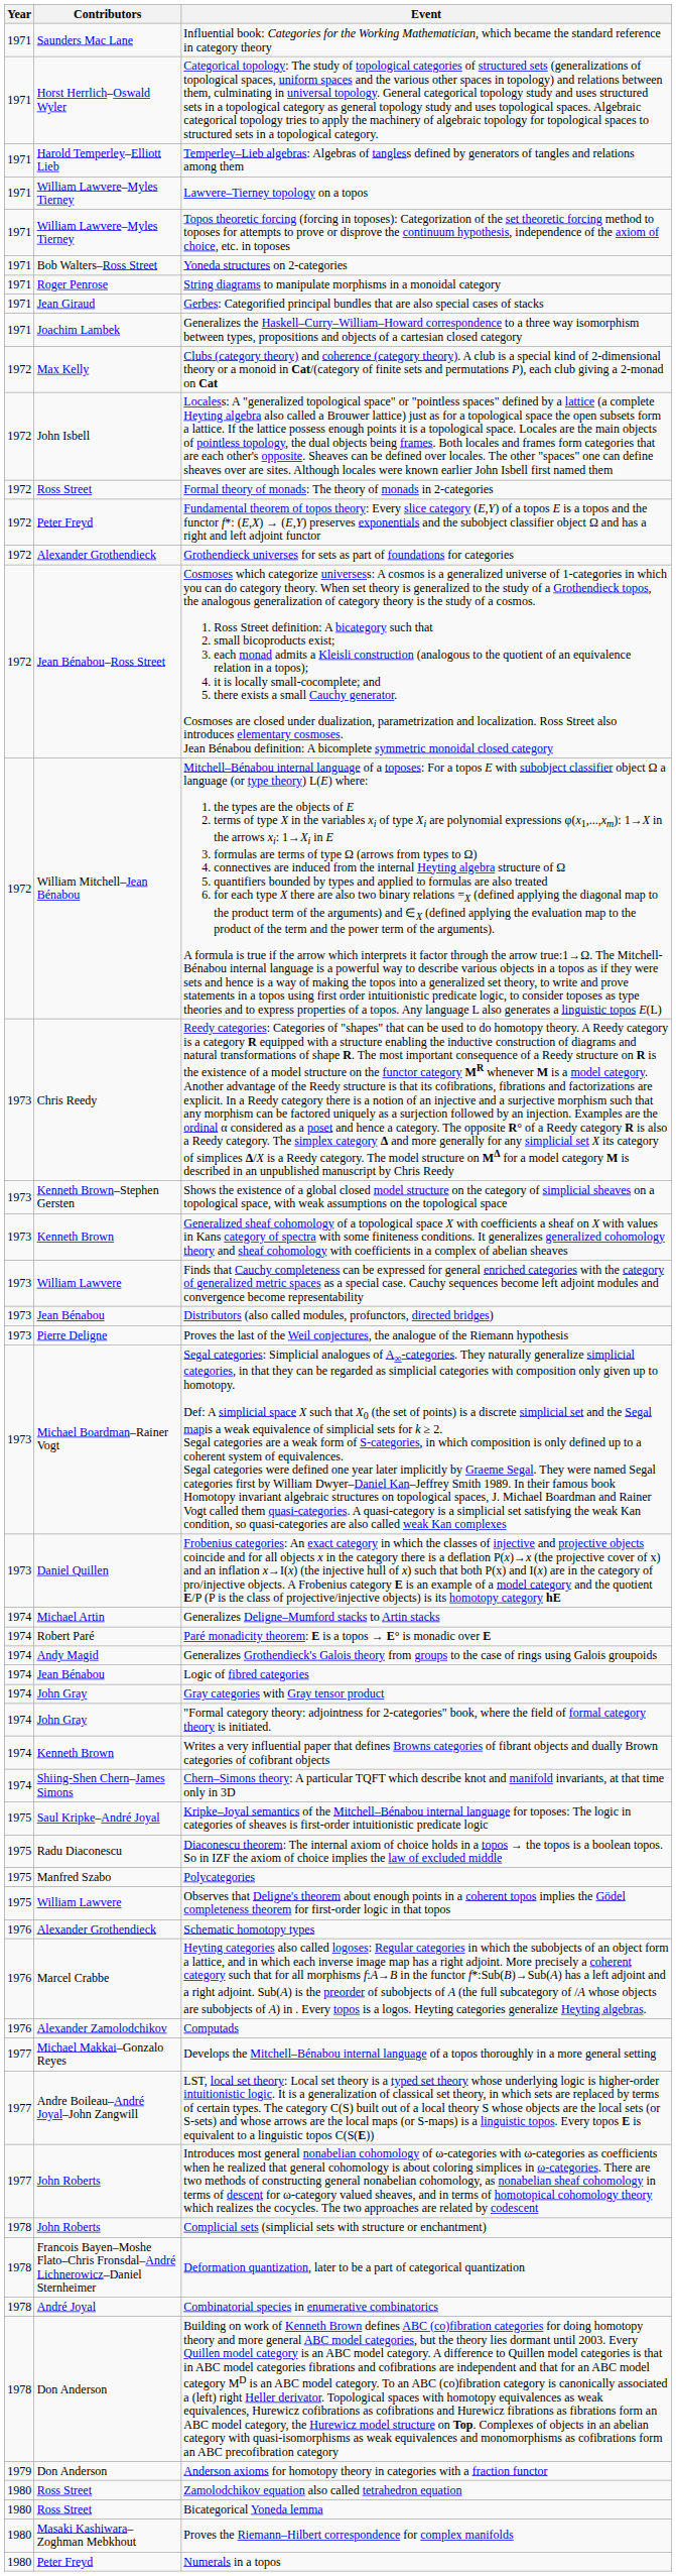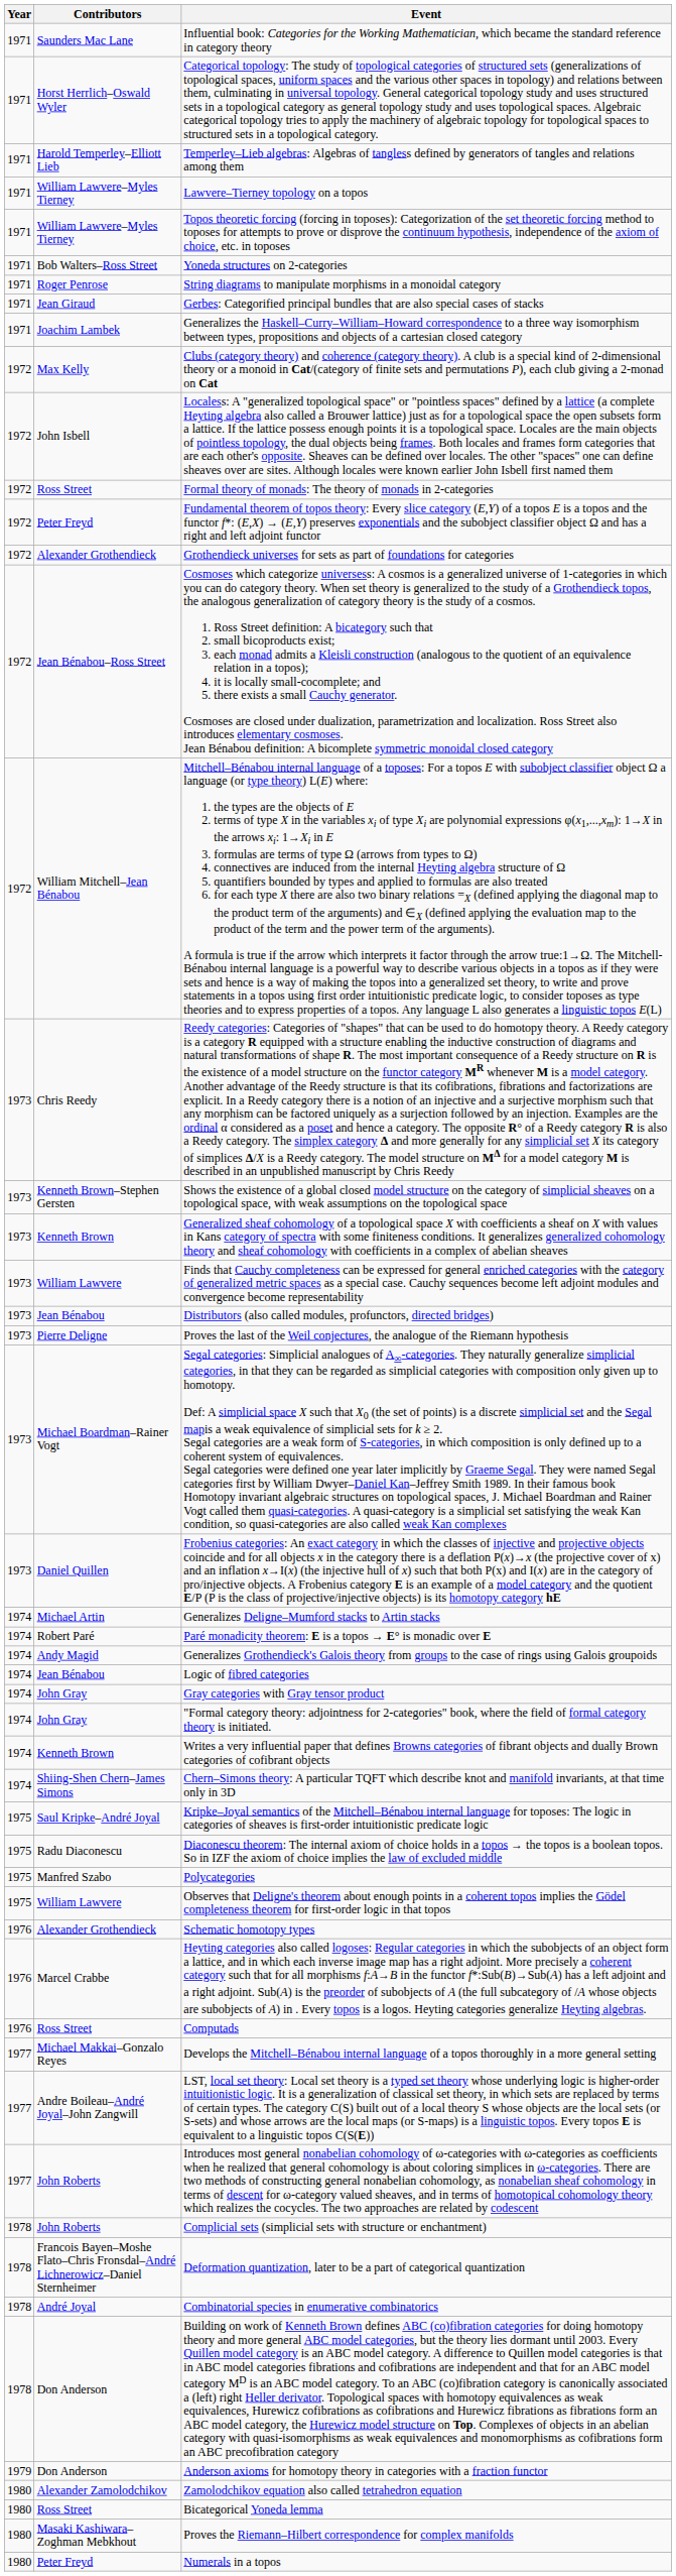Computads | Contributors: Alexander Zamolodchikov -> Ross Street
Zamolodchikov equation also called tetrahedron equation | Contributors: Ross Street -> Alexander Zamolodchikov
